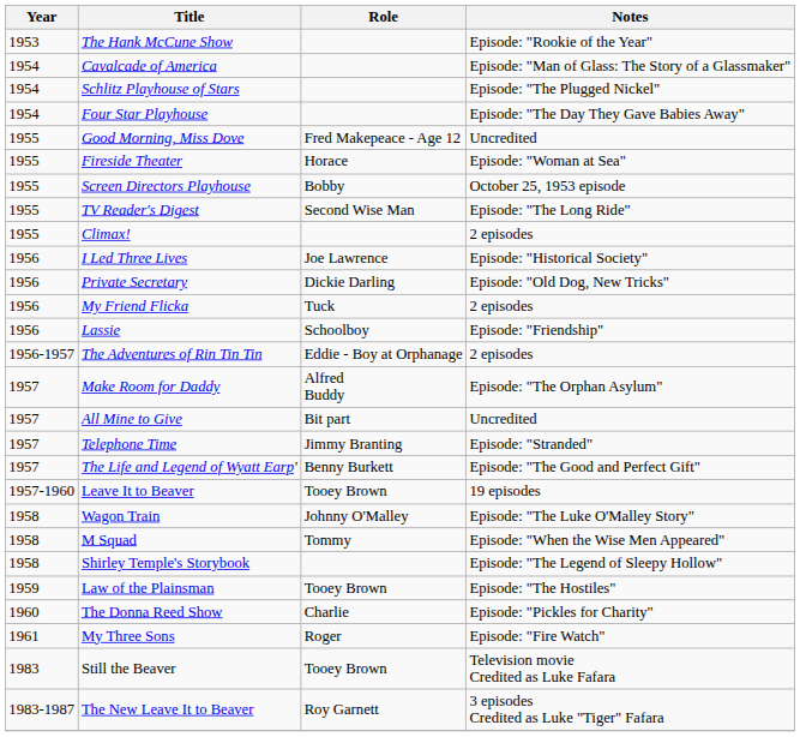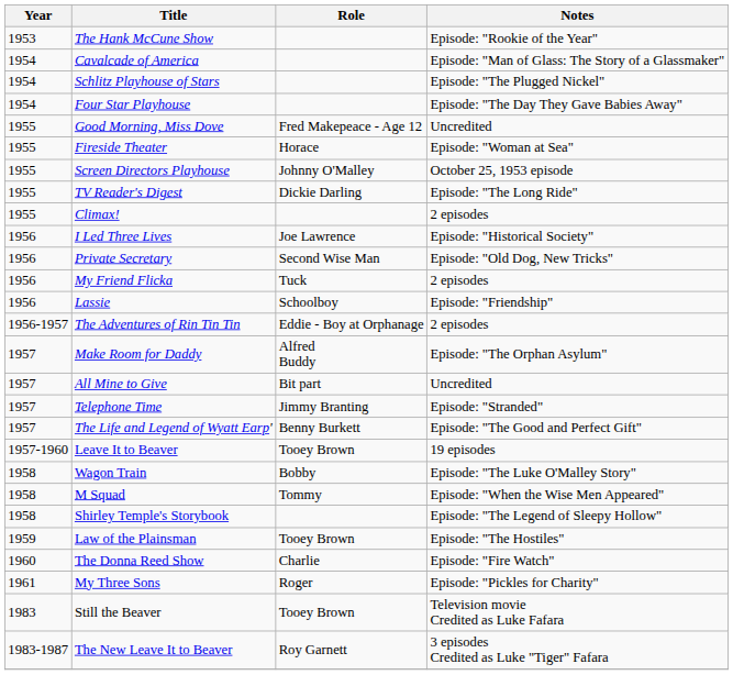Screen Directors Playhouse | Role: Bobby -> Johnny O'Malley
TV Reader's Digest | Role: Second Wise Man -> Dickie Darling
Private Secretary | Role: Dickie Darling -> Second Wise Man
Wagon Train | Role: Johnny O'Malley -> Bobby
The Donna Reed Show | Notes: Episode: "Pickles for Charity" -> Episode: "Fire Watch"
My Three Sons | Notes: Episode: "Fire Watch" -> Episode: "Pickles for Charity"
